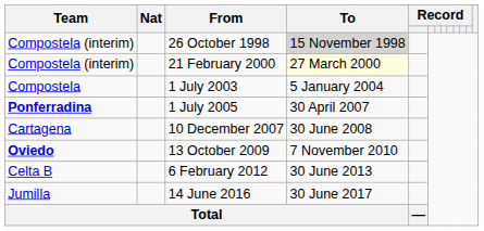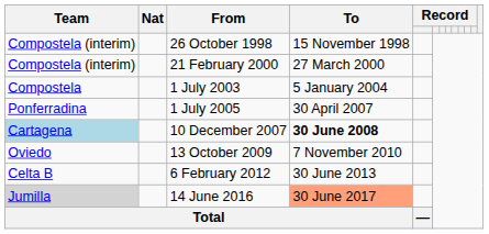26 October 1998 | To: lightgrey background -> no background
21 February 2000 | To: lightyellow background -> no background
1 July 2005 | Team: bold -> normal
10 December 2007 | Team: no background -> lightblue background
10 December 2007 | To: normal -> bold
13 October 2009 | Team: bold -> normal
14 June 2016 | Team: no background -> lightgrey background
14 June 2016 | To: no background -> lightsalmon background
